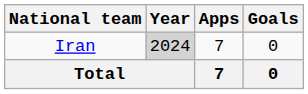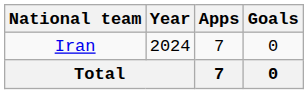Iran | Year: lightgrey background -> no background
